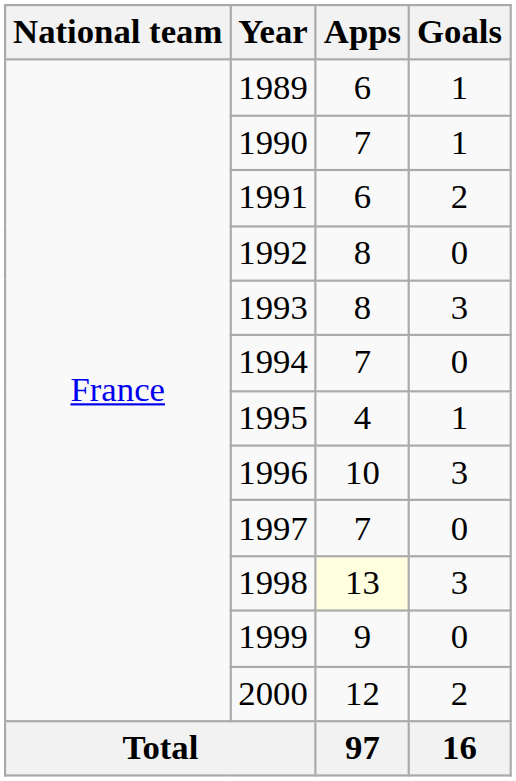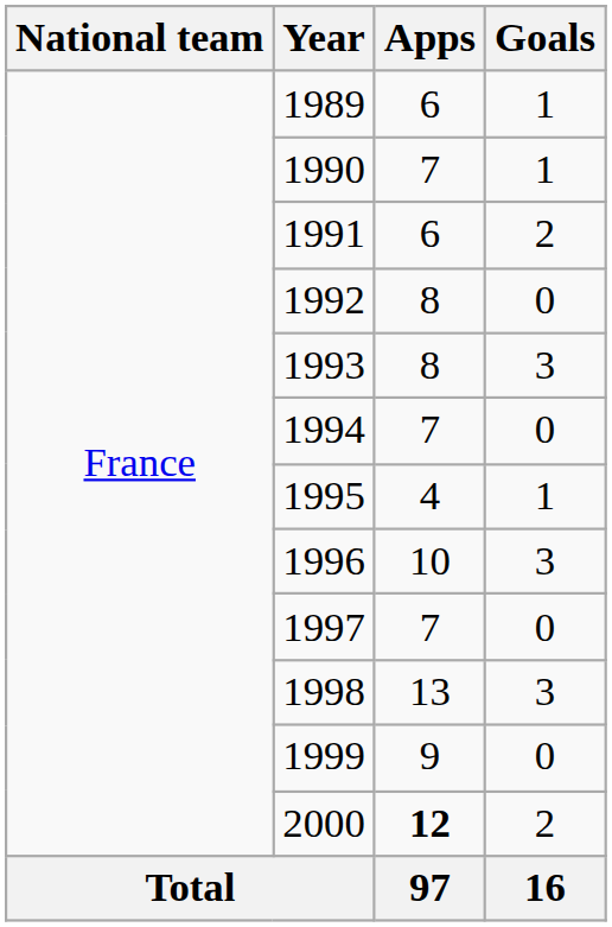1998 | Apps: lightyellow background -> no background
2000 | Apps: normal -> bold
